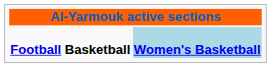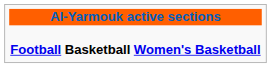Football | column 3: lightblue background -> no background
